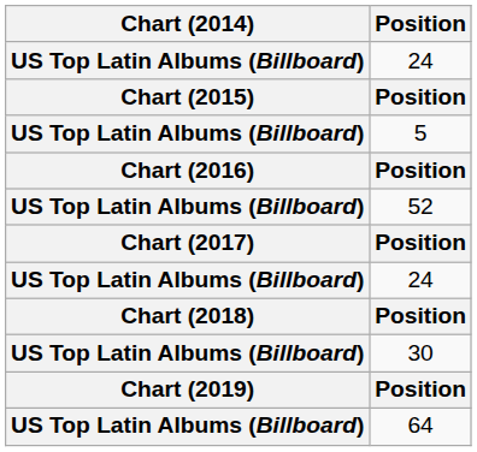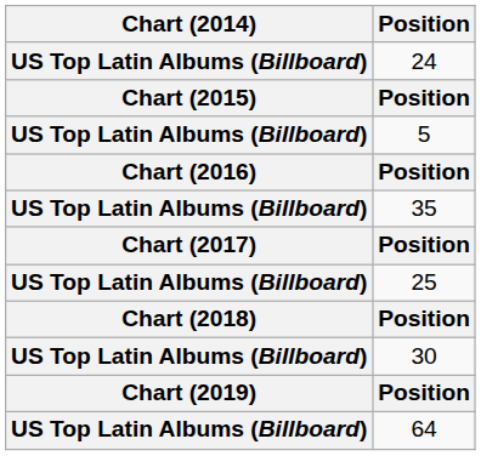row 6 | Position: 52 -> 35
row 8 | Position: 24 -> 25
